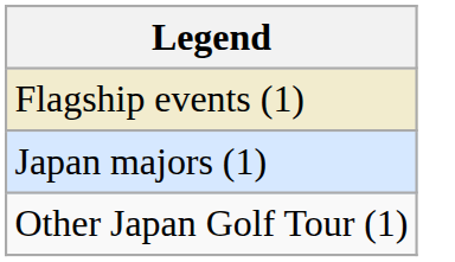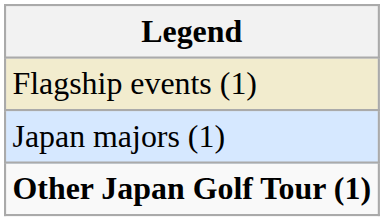row 4 | column 1: normal -> bold
